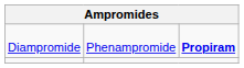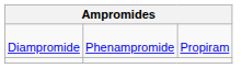Diampromide | column 3: bold -> normal
